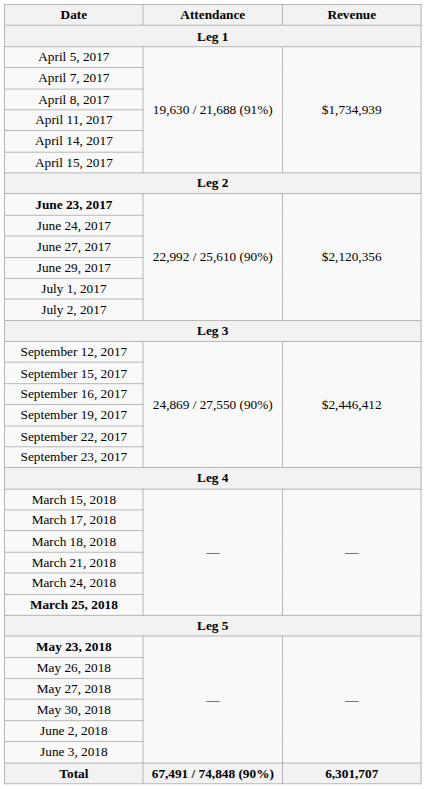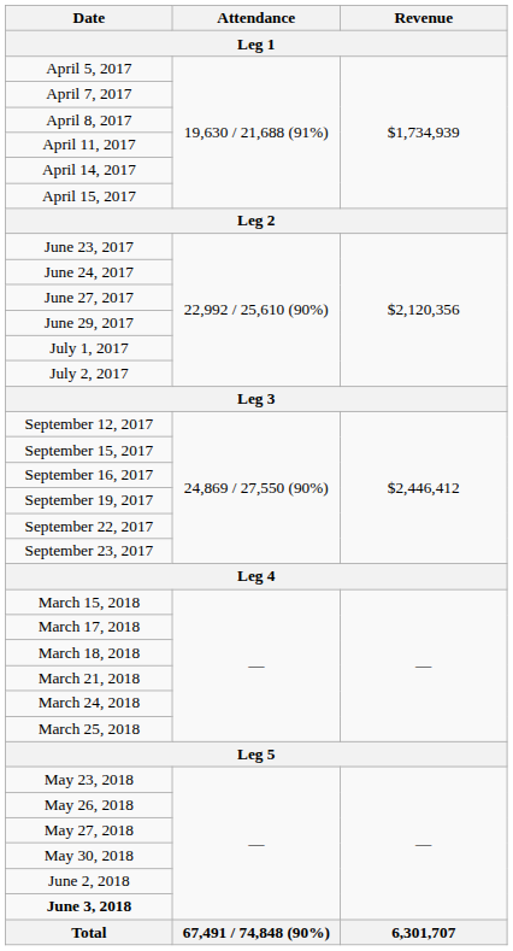June 23, 2017 | Date: bold -> normal
March 25, 2018 | Date: bold -> normal
May 23, 2018 | Date: bold -> normal
June 3, 2018 | Date: normal -> bold
